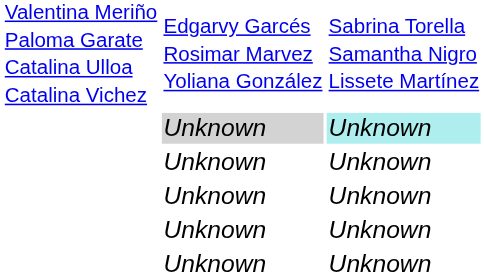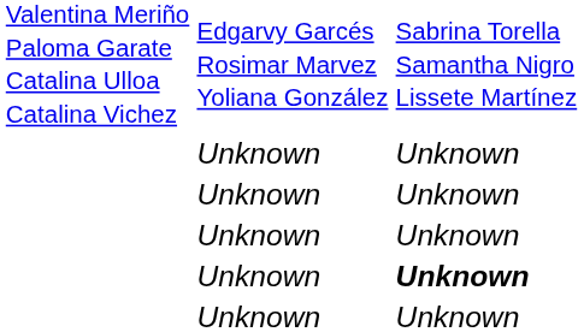row 2 | column 2: lightgrey background -> no background
row 2 | column 3: paleturquoise background -> no background
row 5 | column 3: normal -> bold
